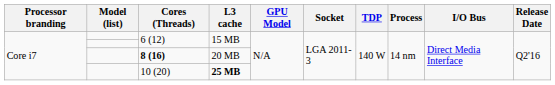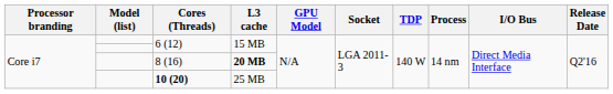8 (16) | Cores (Threads): bold -> normal
8 (16) | L3 cache: normal -> bold
10 (20) | Cores (Threads): normal -> bold
10 (20) | L3 cache: bold -> normal
